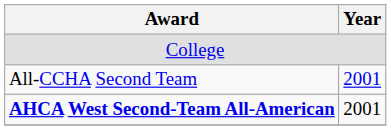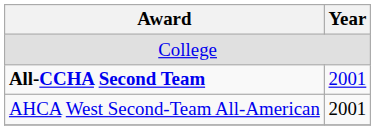All-CCHA Second Team | Award: normal -> bold
AHCA West Second-Team All-American | Award: bold -> normal
